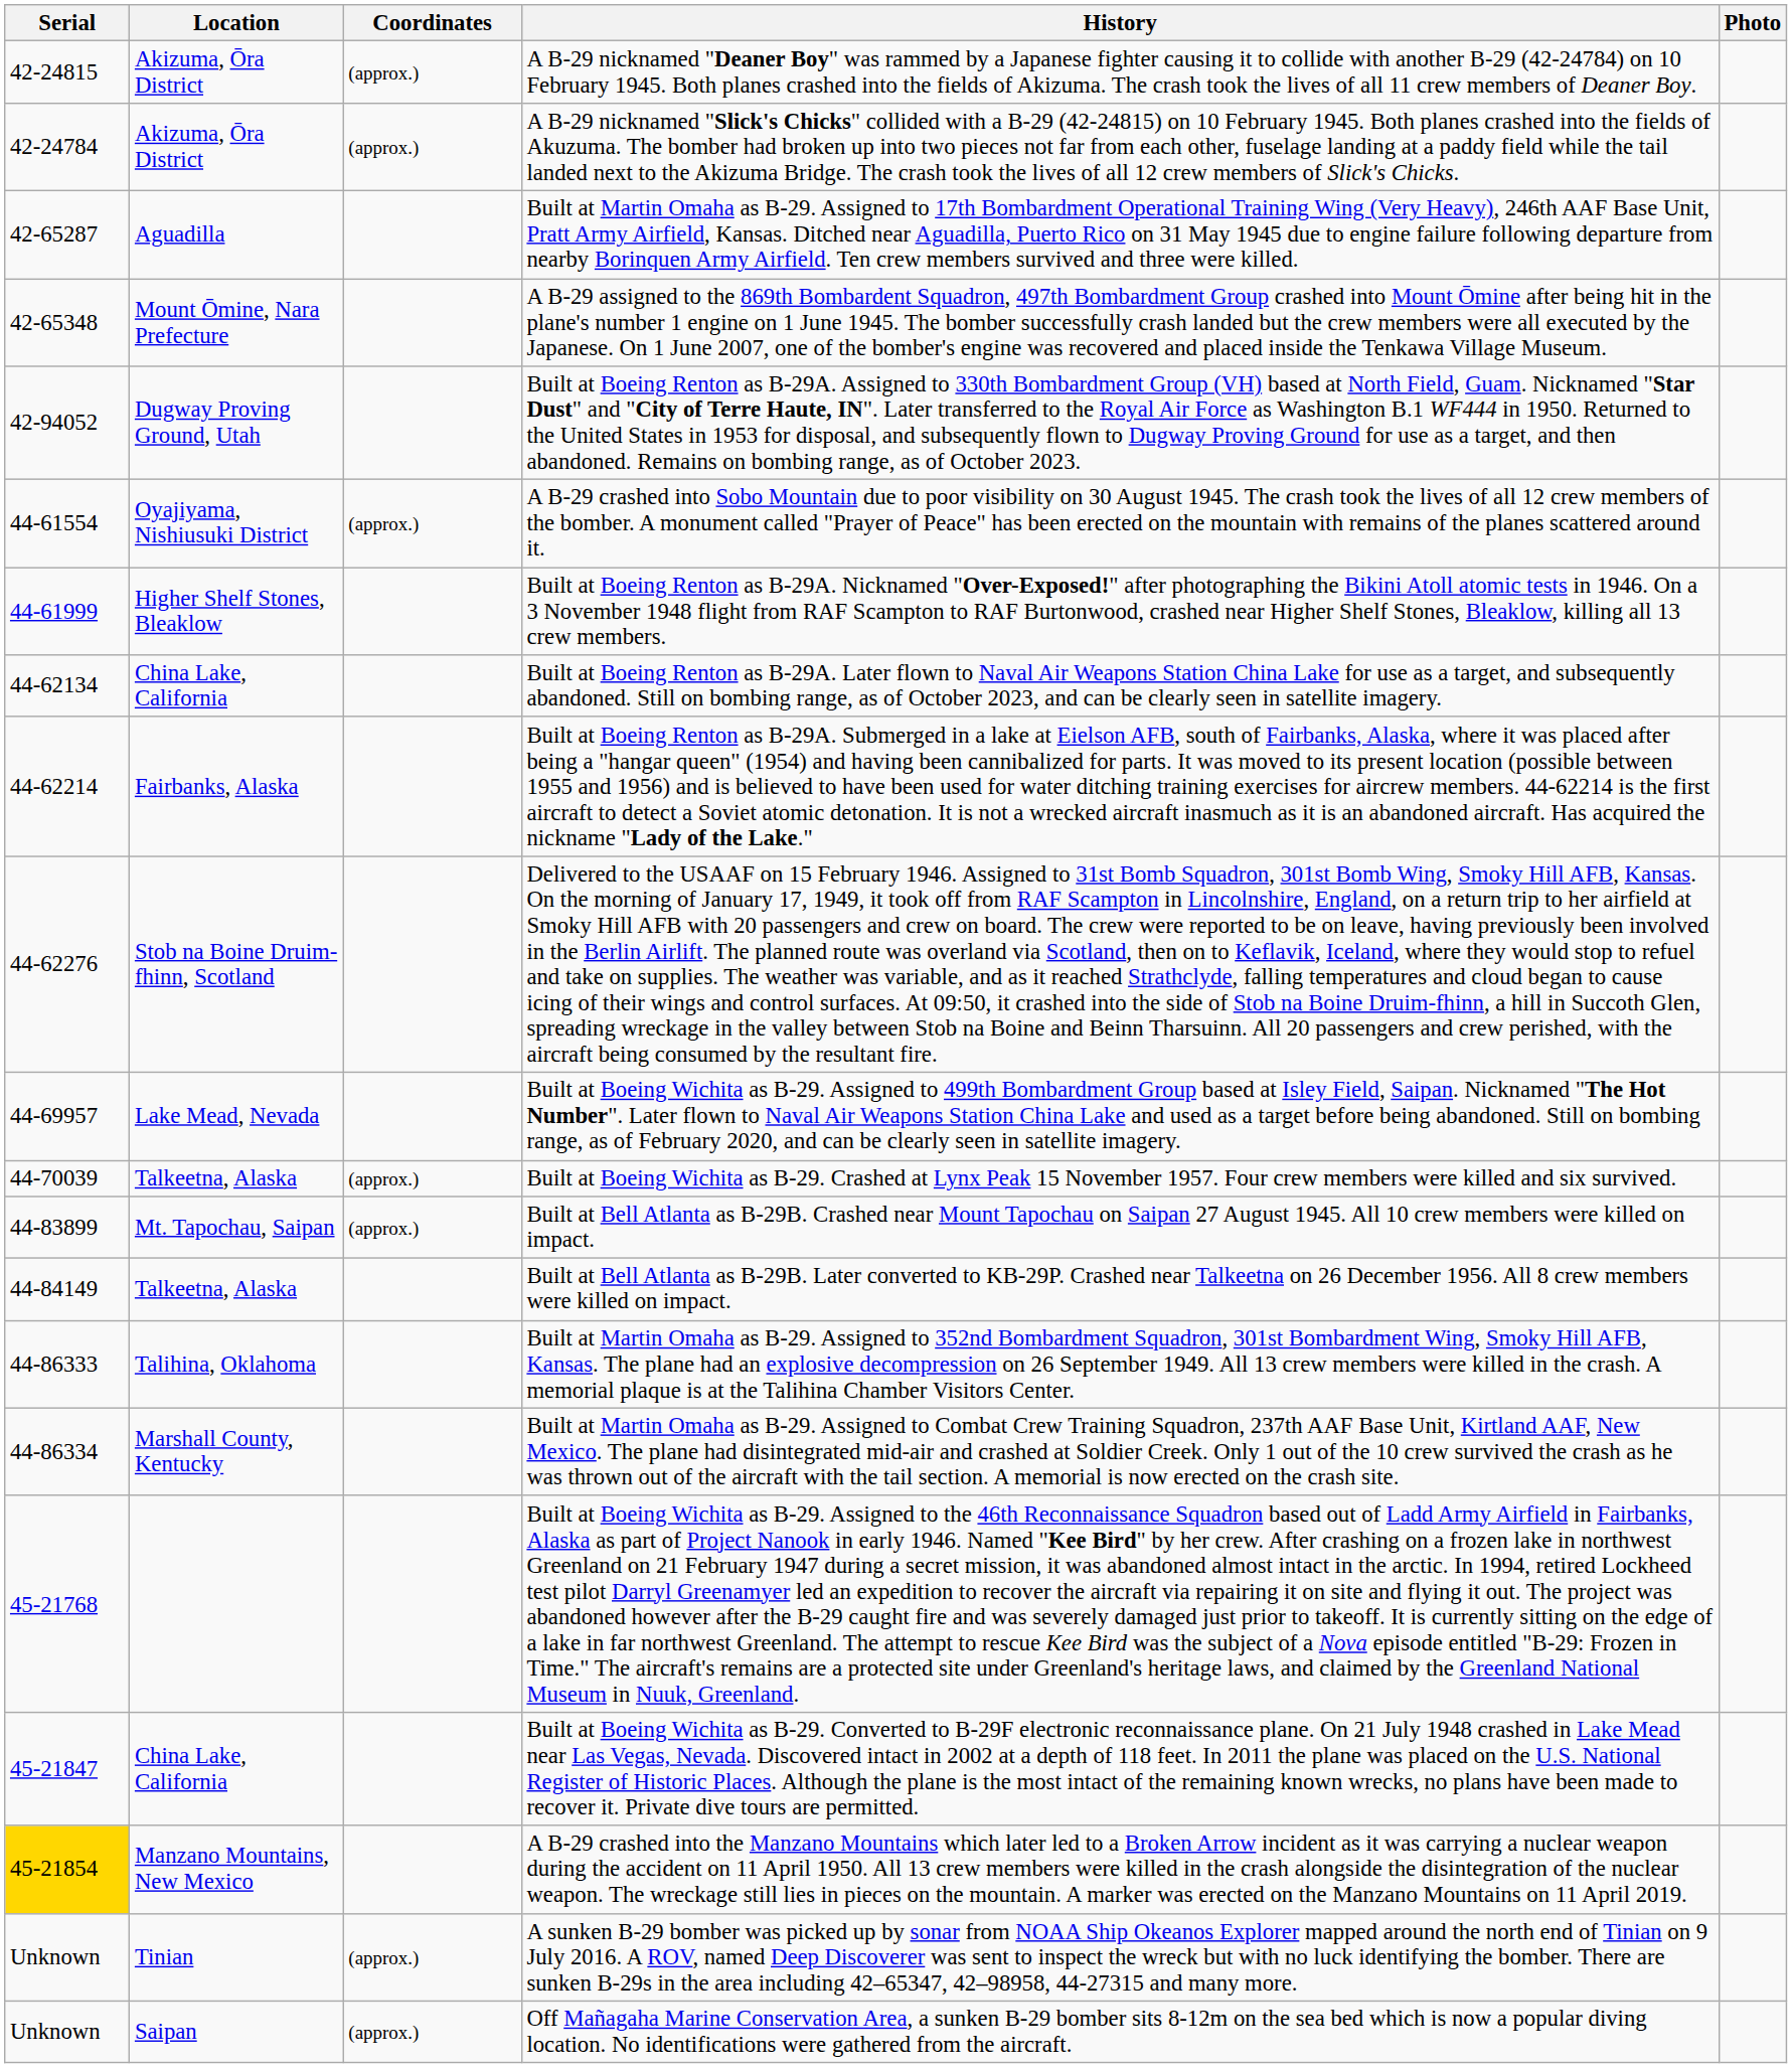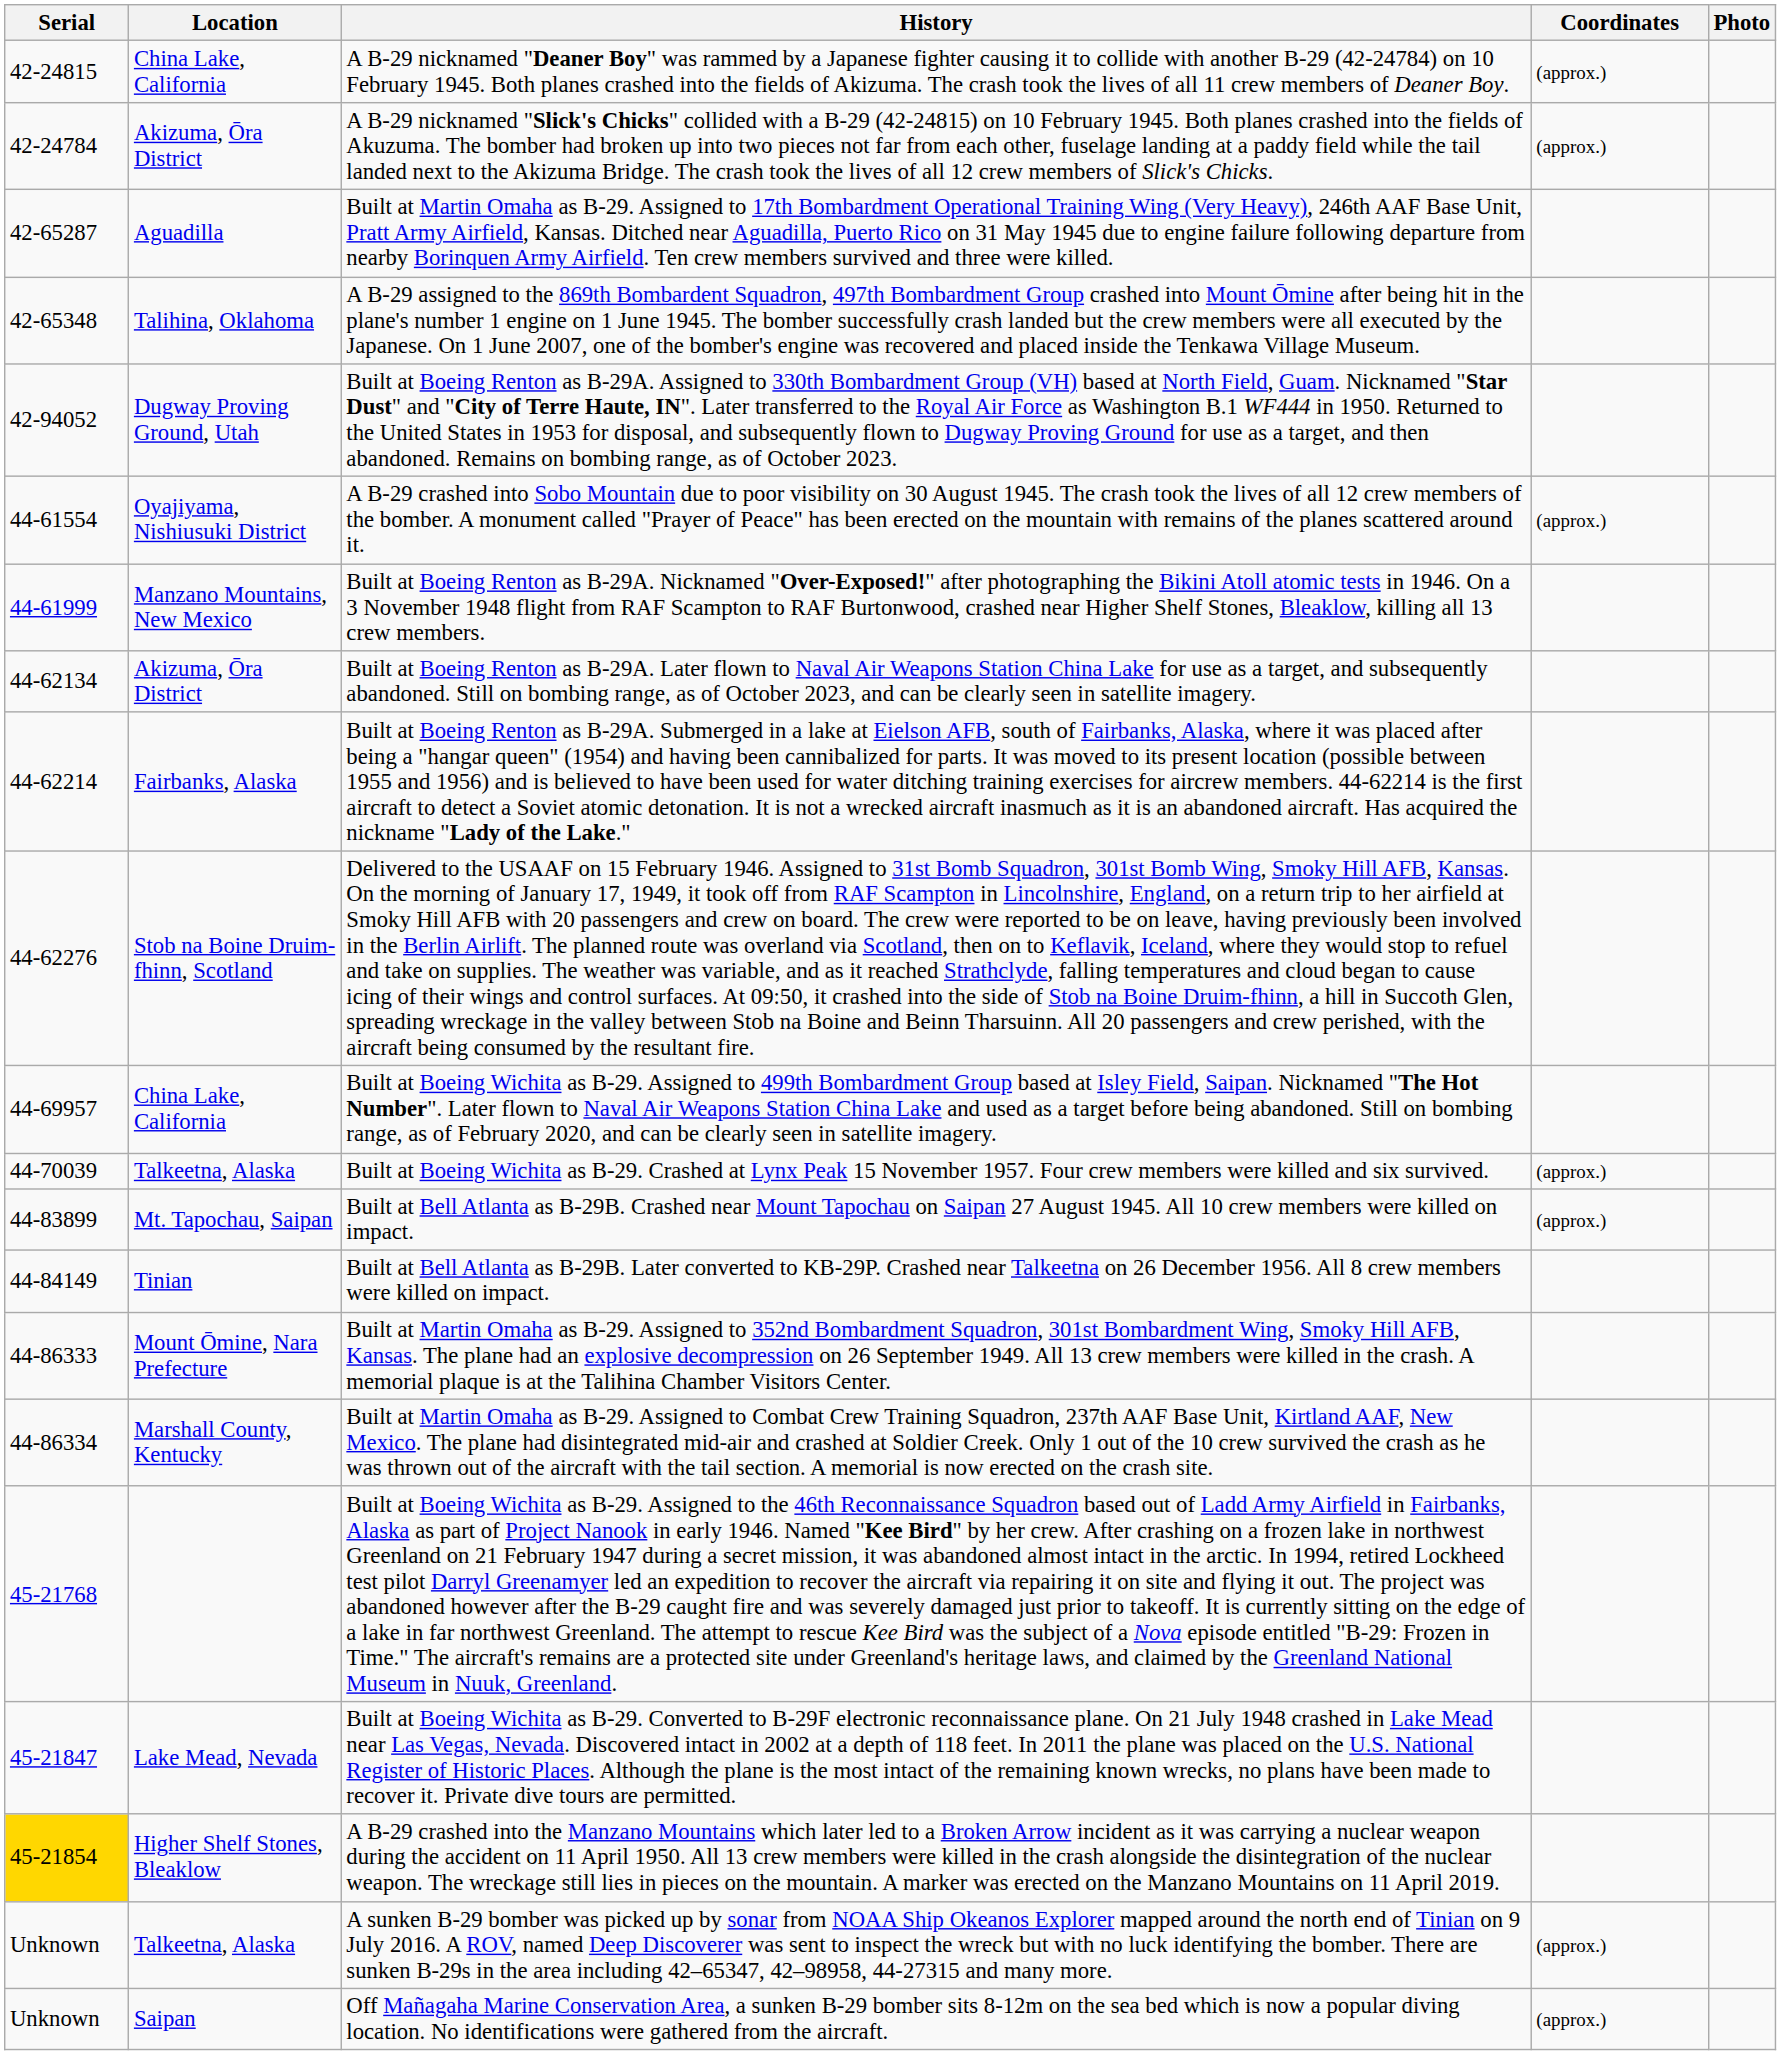columns swapped: Coordinates <-> History
row 2 | Location: Akizuma, Ōra District -> China Lake, California
row 5 | Location: Mount Ōmine, Nara Prefecture -> Talihina, Oklahoma
row 8 | Location: Higher Shelf Stones, Bleaklow -> Manzano Mountains, New Mexico
row 9 | Location: China Lake, California -> Akizuma, Ōra District
row 12 | Location: Lake Mead, Nevada -> China Lake, California
row 15 | Location: Talkeetna, Alaska -> Tinian
row 16 | Location: Talihina, Oklahoma -> Mount Ōmine, Nara Prefecture
row 19 | Location: China Lake, California -> Lake Mead, Nevada
row 20 | Location: Manzano Mountains, New Mexico -> Higher Shelf Stones, Bleaklow
row 21 | Location: Tinian -> Talkeetna, Alaska
